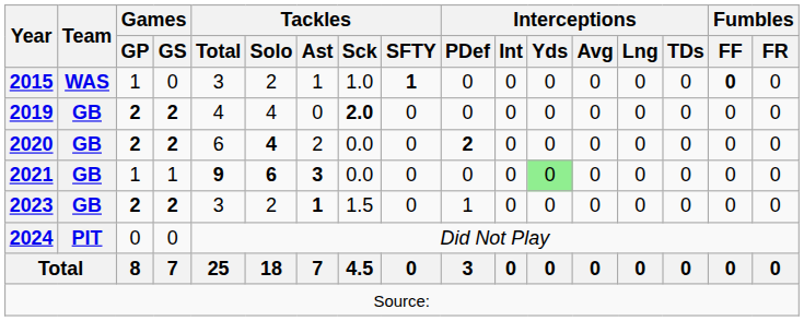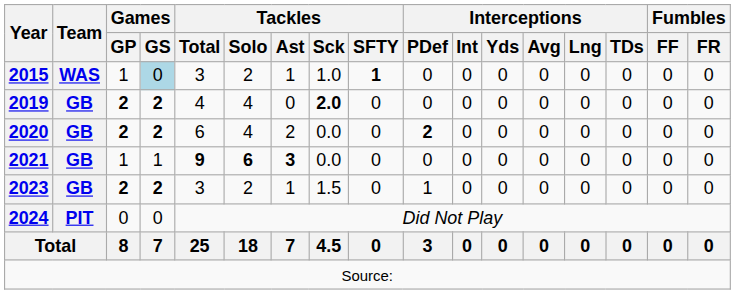2015 | Games / GS: no background -> lightblue background
2015 | Fumbles / FF: bold -> normal
2020 | Tackles / Solo: bold -> normal
2021 | Interceptions / Yds: lightgreen background -> no background
2023 | Tackles / Ast: bold -> normal
